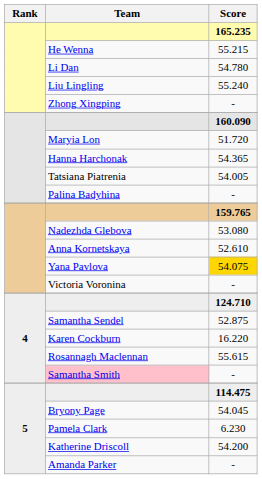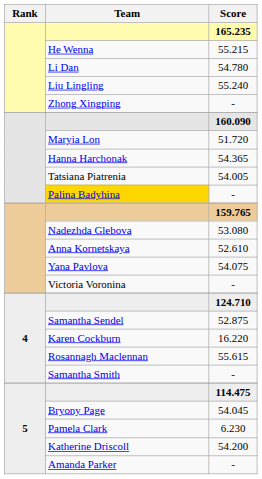Palina Badyhina | Team: no background -> gold background
Yana Pavlova | Score: gold background -> no background
Samantha Smith | Team: pink background -> no background
